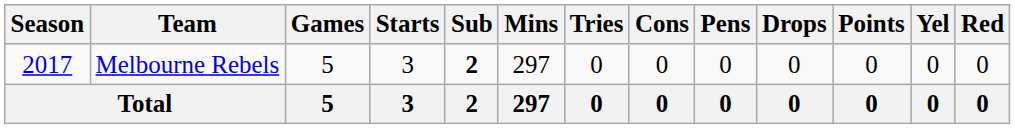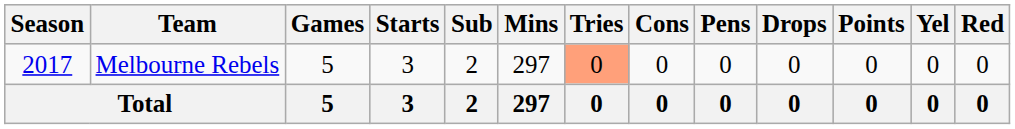Melbourne Rebels | Sub: bold -> normal
Melbourne Rebels | Tries: no background -> lightsalmon background
